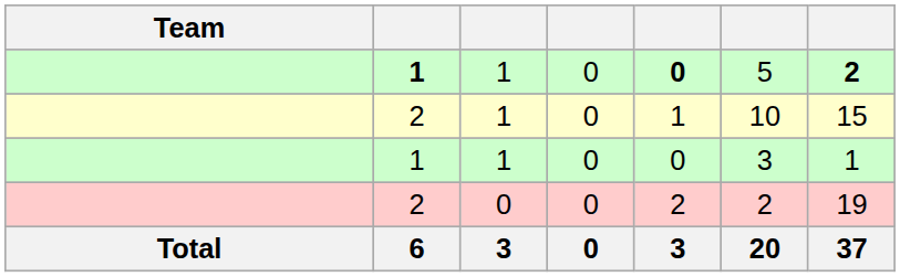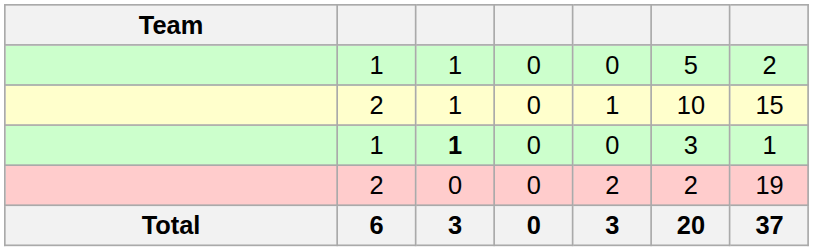row 2 | column 2: bold -> normal
row 2 | column 5: bold -> normal
row 2 | column 7: bold -> normal
row 4 | column 3: normal -> bold
